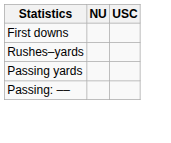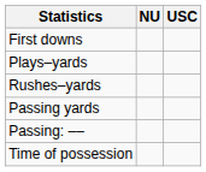+ row: Plays–yards
+ row: Time of possession
